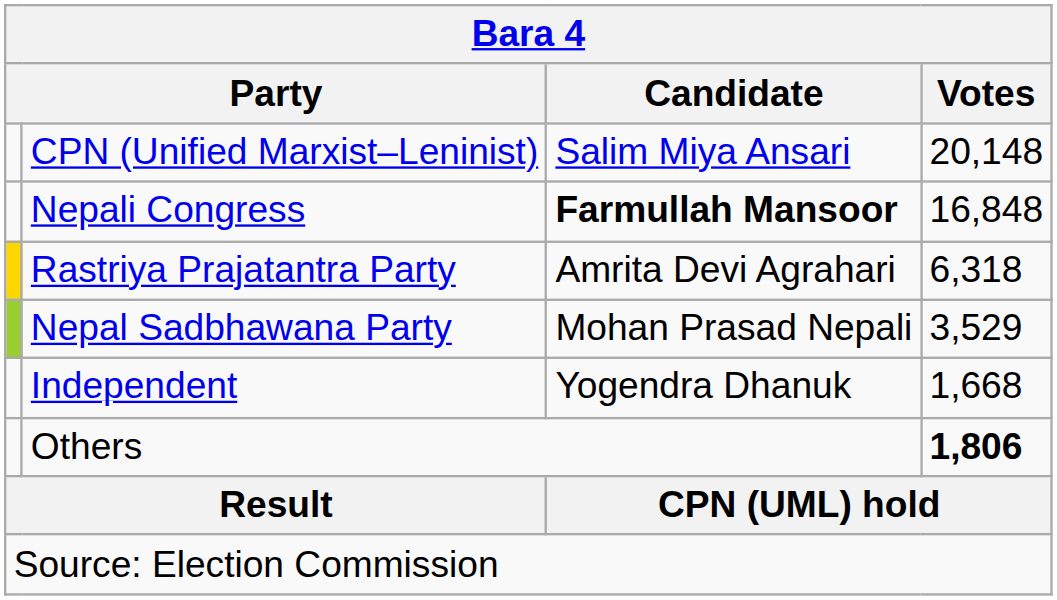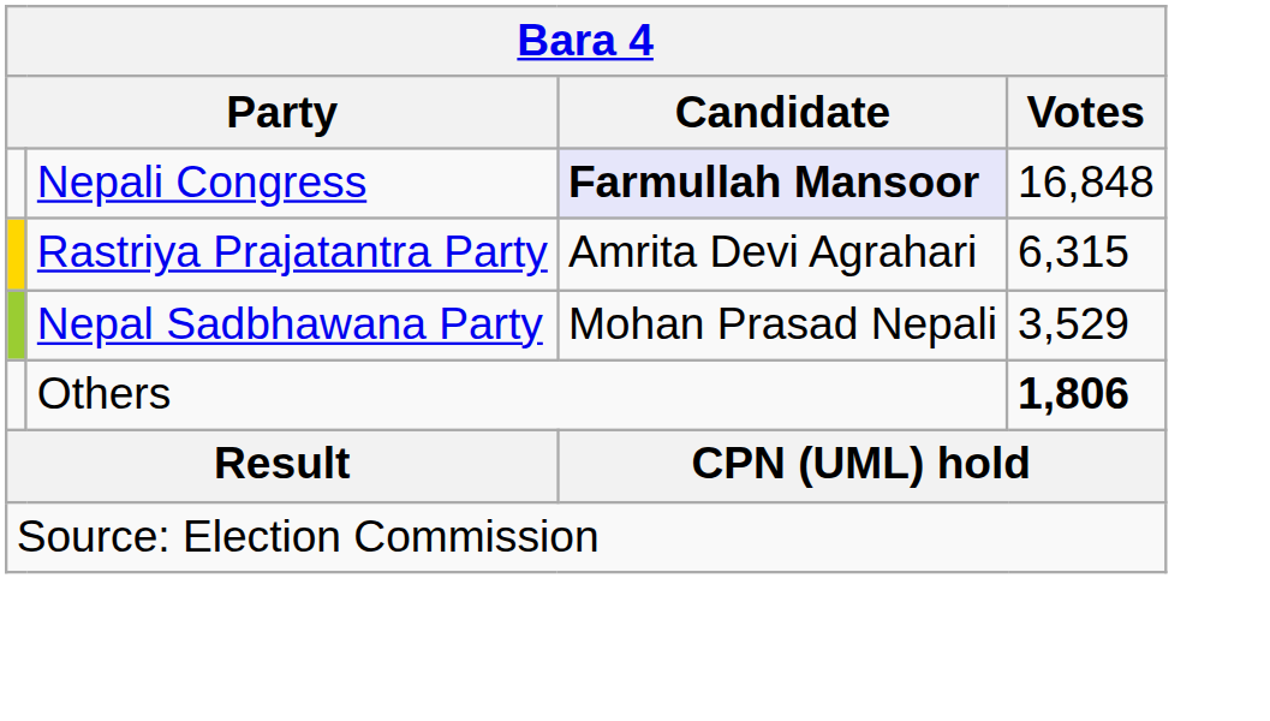- row: CPN (Unified Marxist–Leninist) | Salim Miya Ansari | 20,148
Nepali Congress | Candidate: no background -> lavender background
Rastriya Prajatantra Party | Votes: 6,318 -> 6,315
- row: Independent | Yogendra Dhanuk | 1,668
